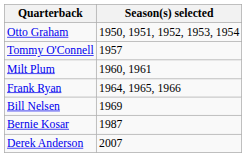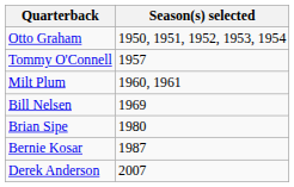- row: Frank Ryan | 1964, 1965, 1966
+ row: Brian Sipe | 1980
